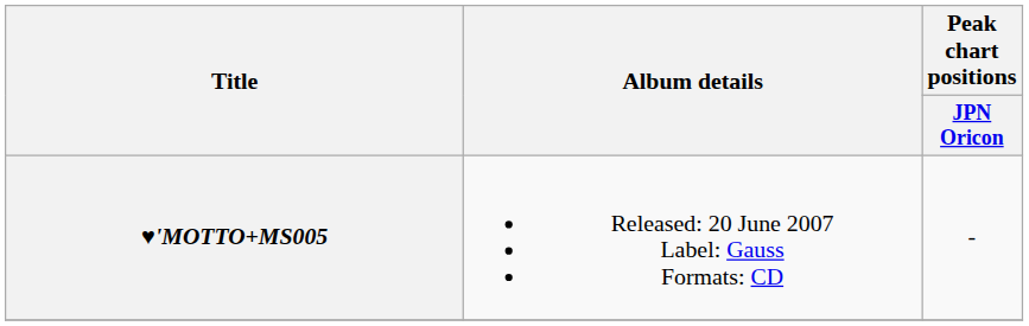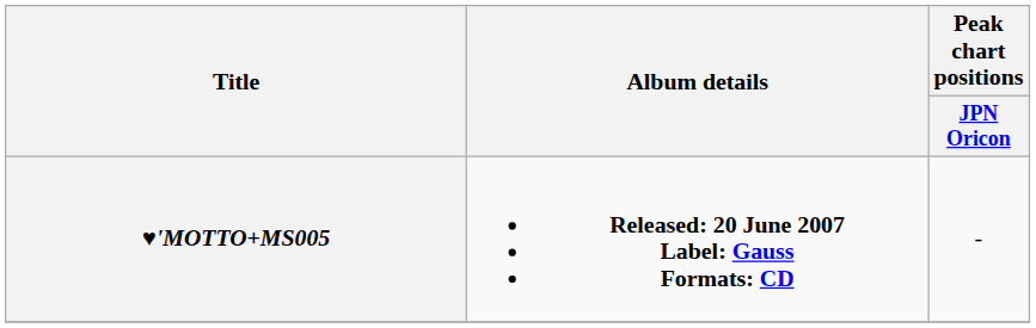♥'MOTTO+MS005 | Album details: normal -> bold
